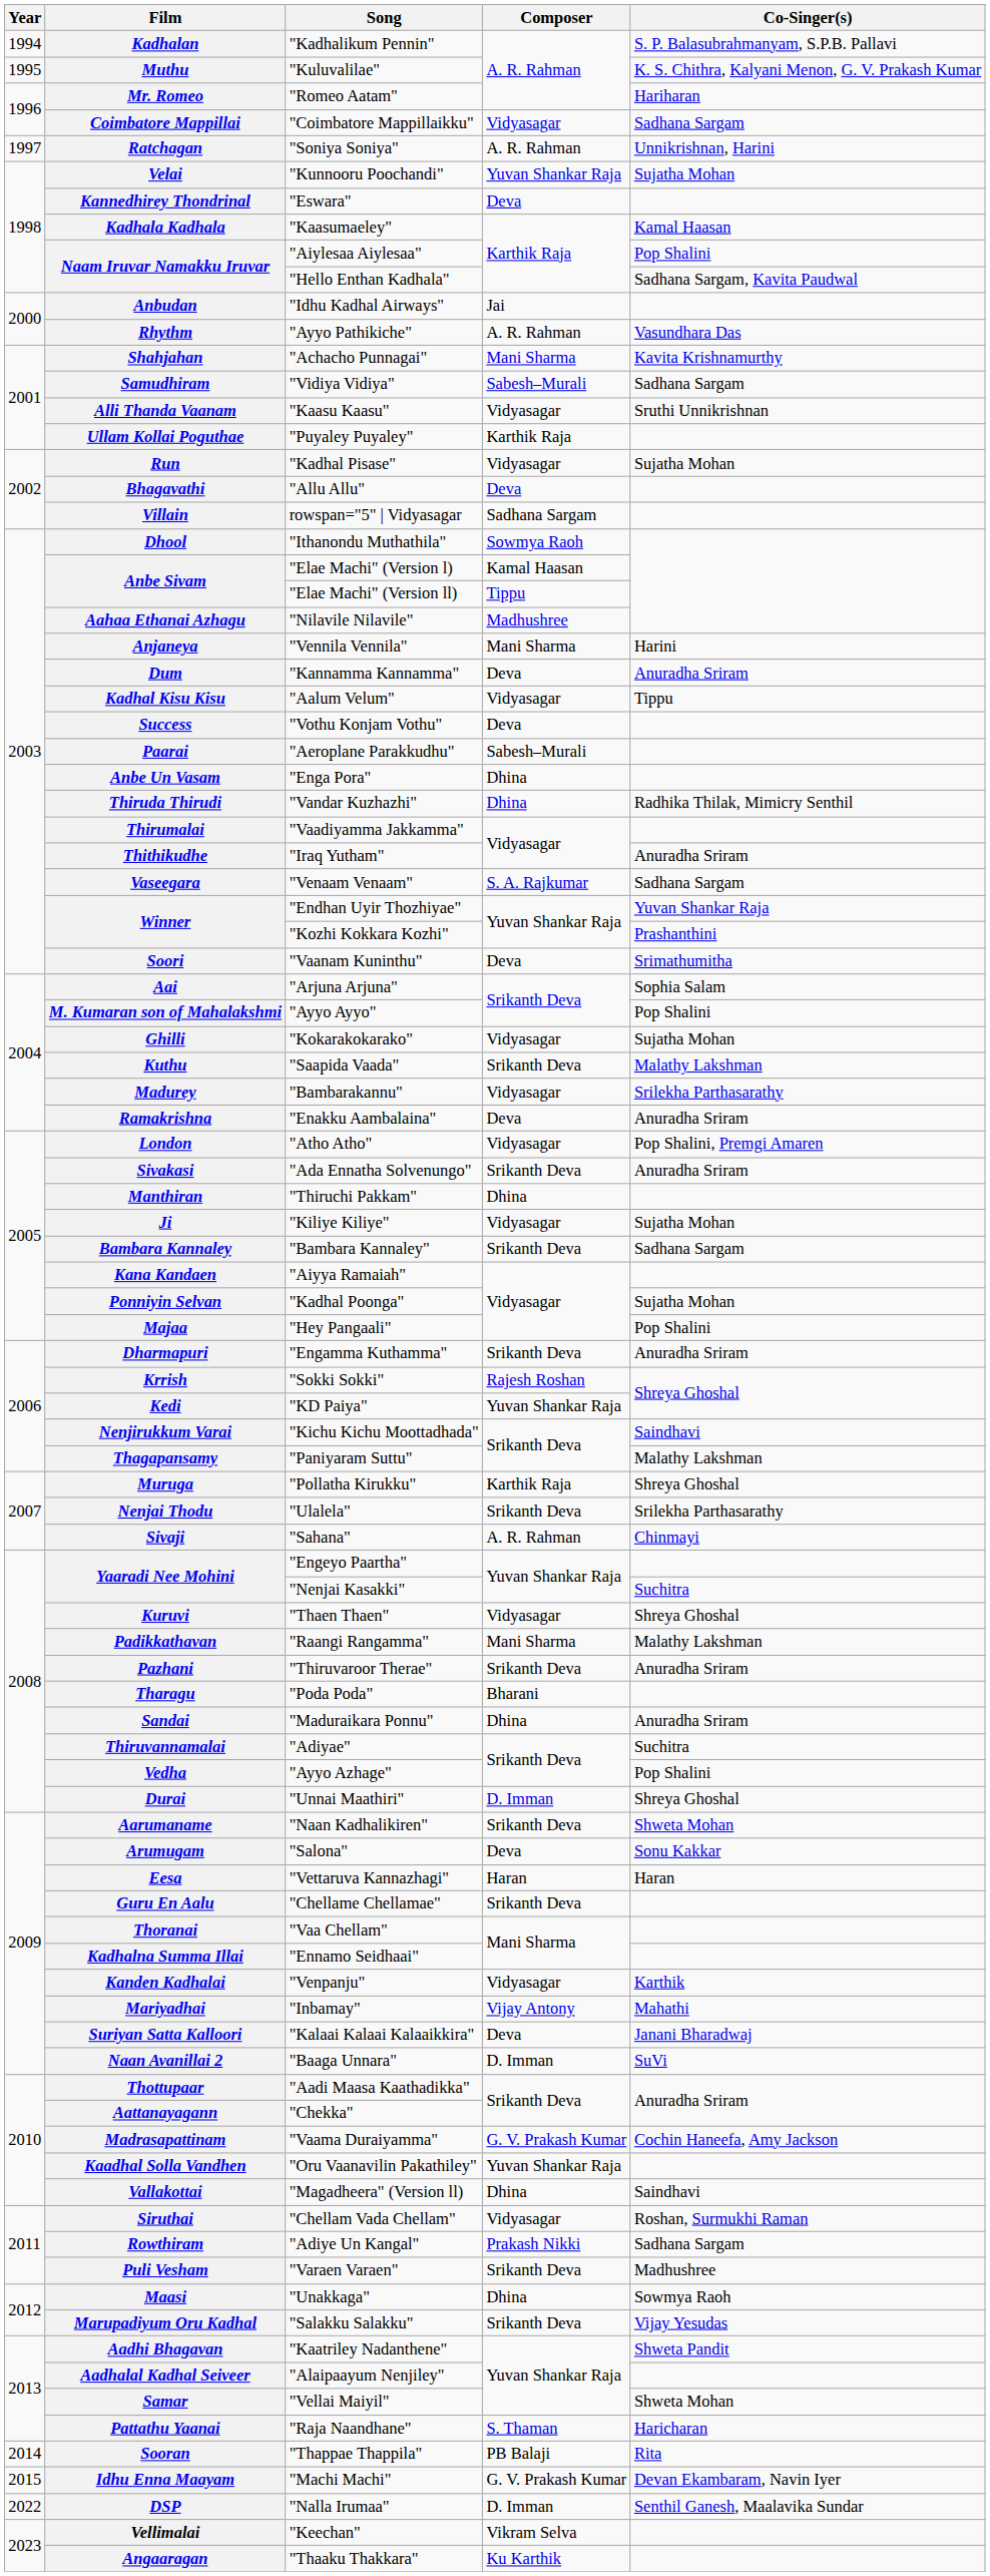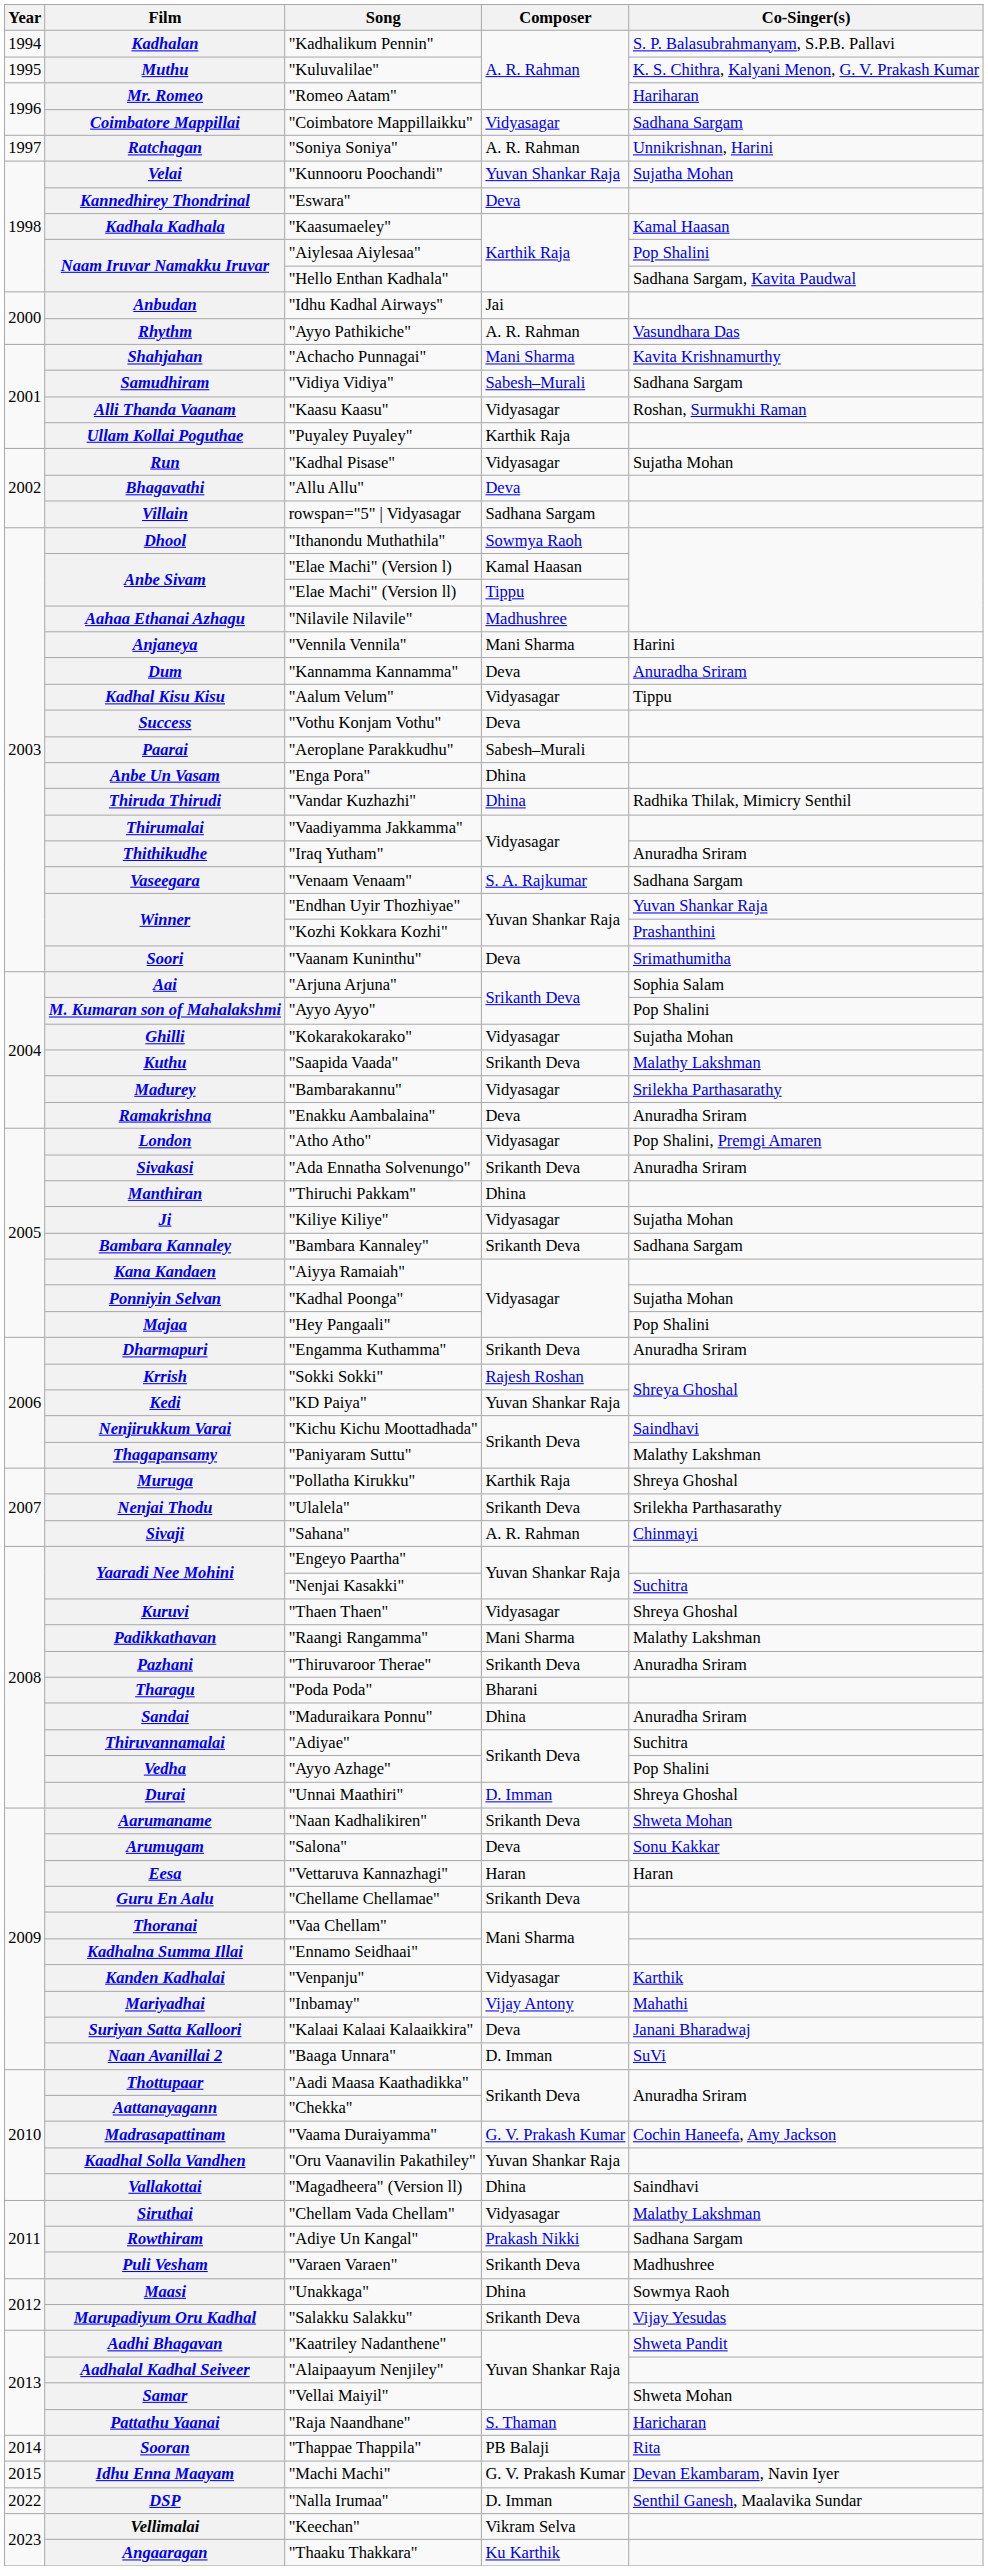Alli Thanda Vaanam | Co-Singer(s): Sruthi Unnikrishnan -> Roshan, Surmukhi Raman
Siruthai | Co-Singer(s): Roshan, Surmukhi Raman -> Malathy Lakshman
